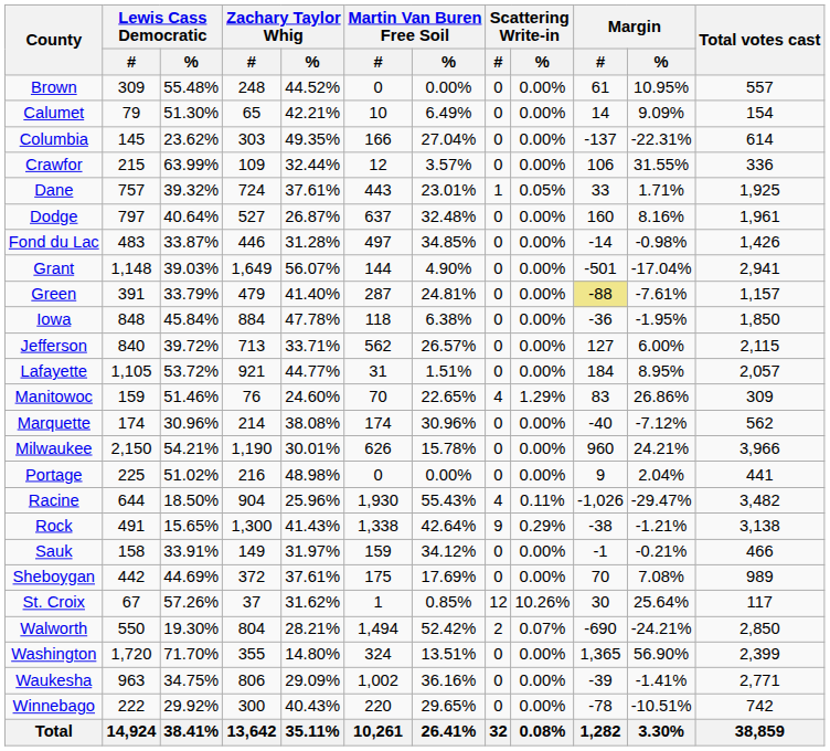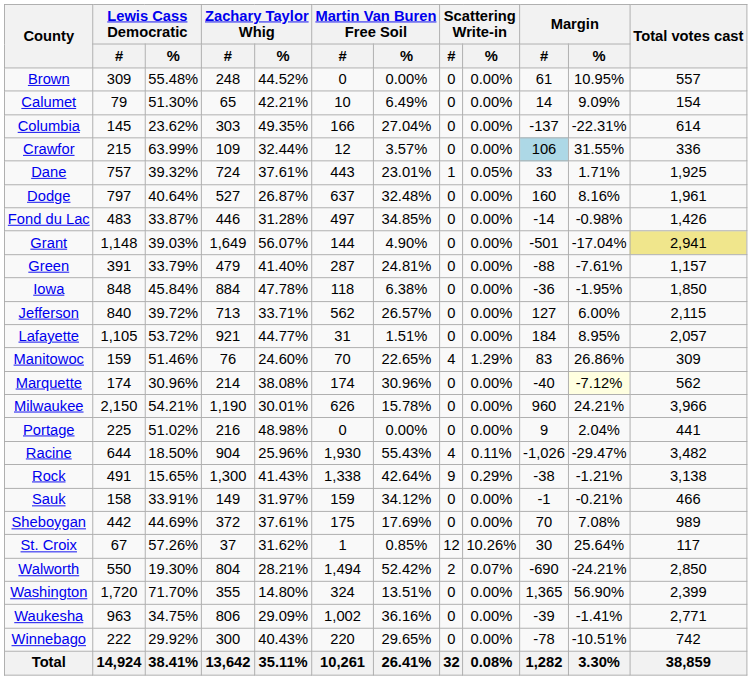Crawfor | Margin / #: no background -> lightblue background
Grant | Total votes cast: no background -> khaki background
Green | Margin / #: khaki background -> no background
Marquette | Margin / %: no background -> lightyellow background
